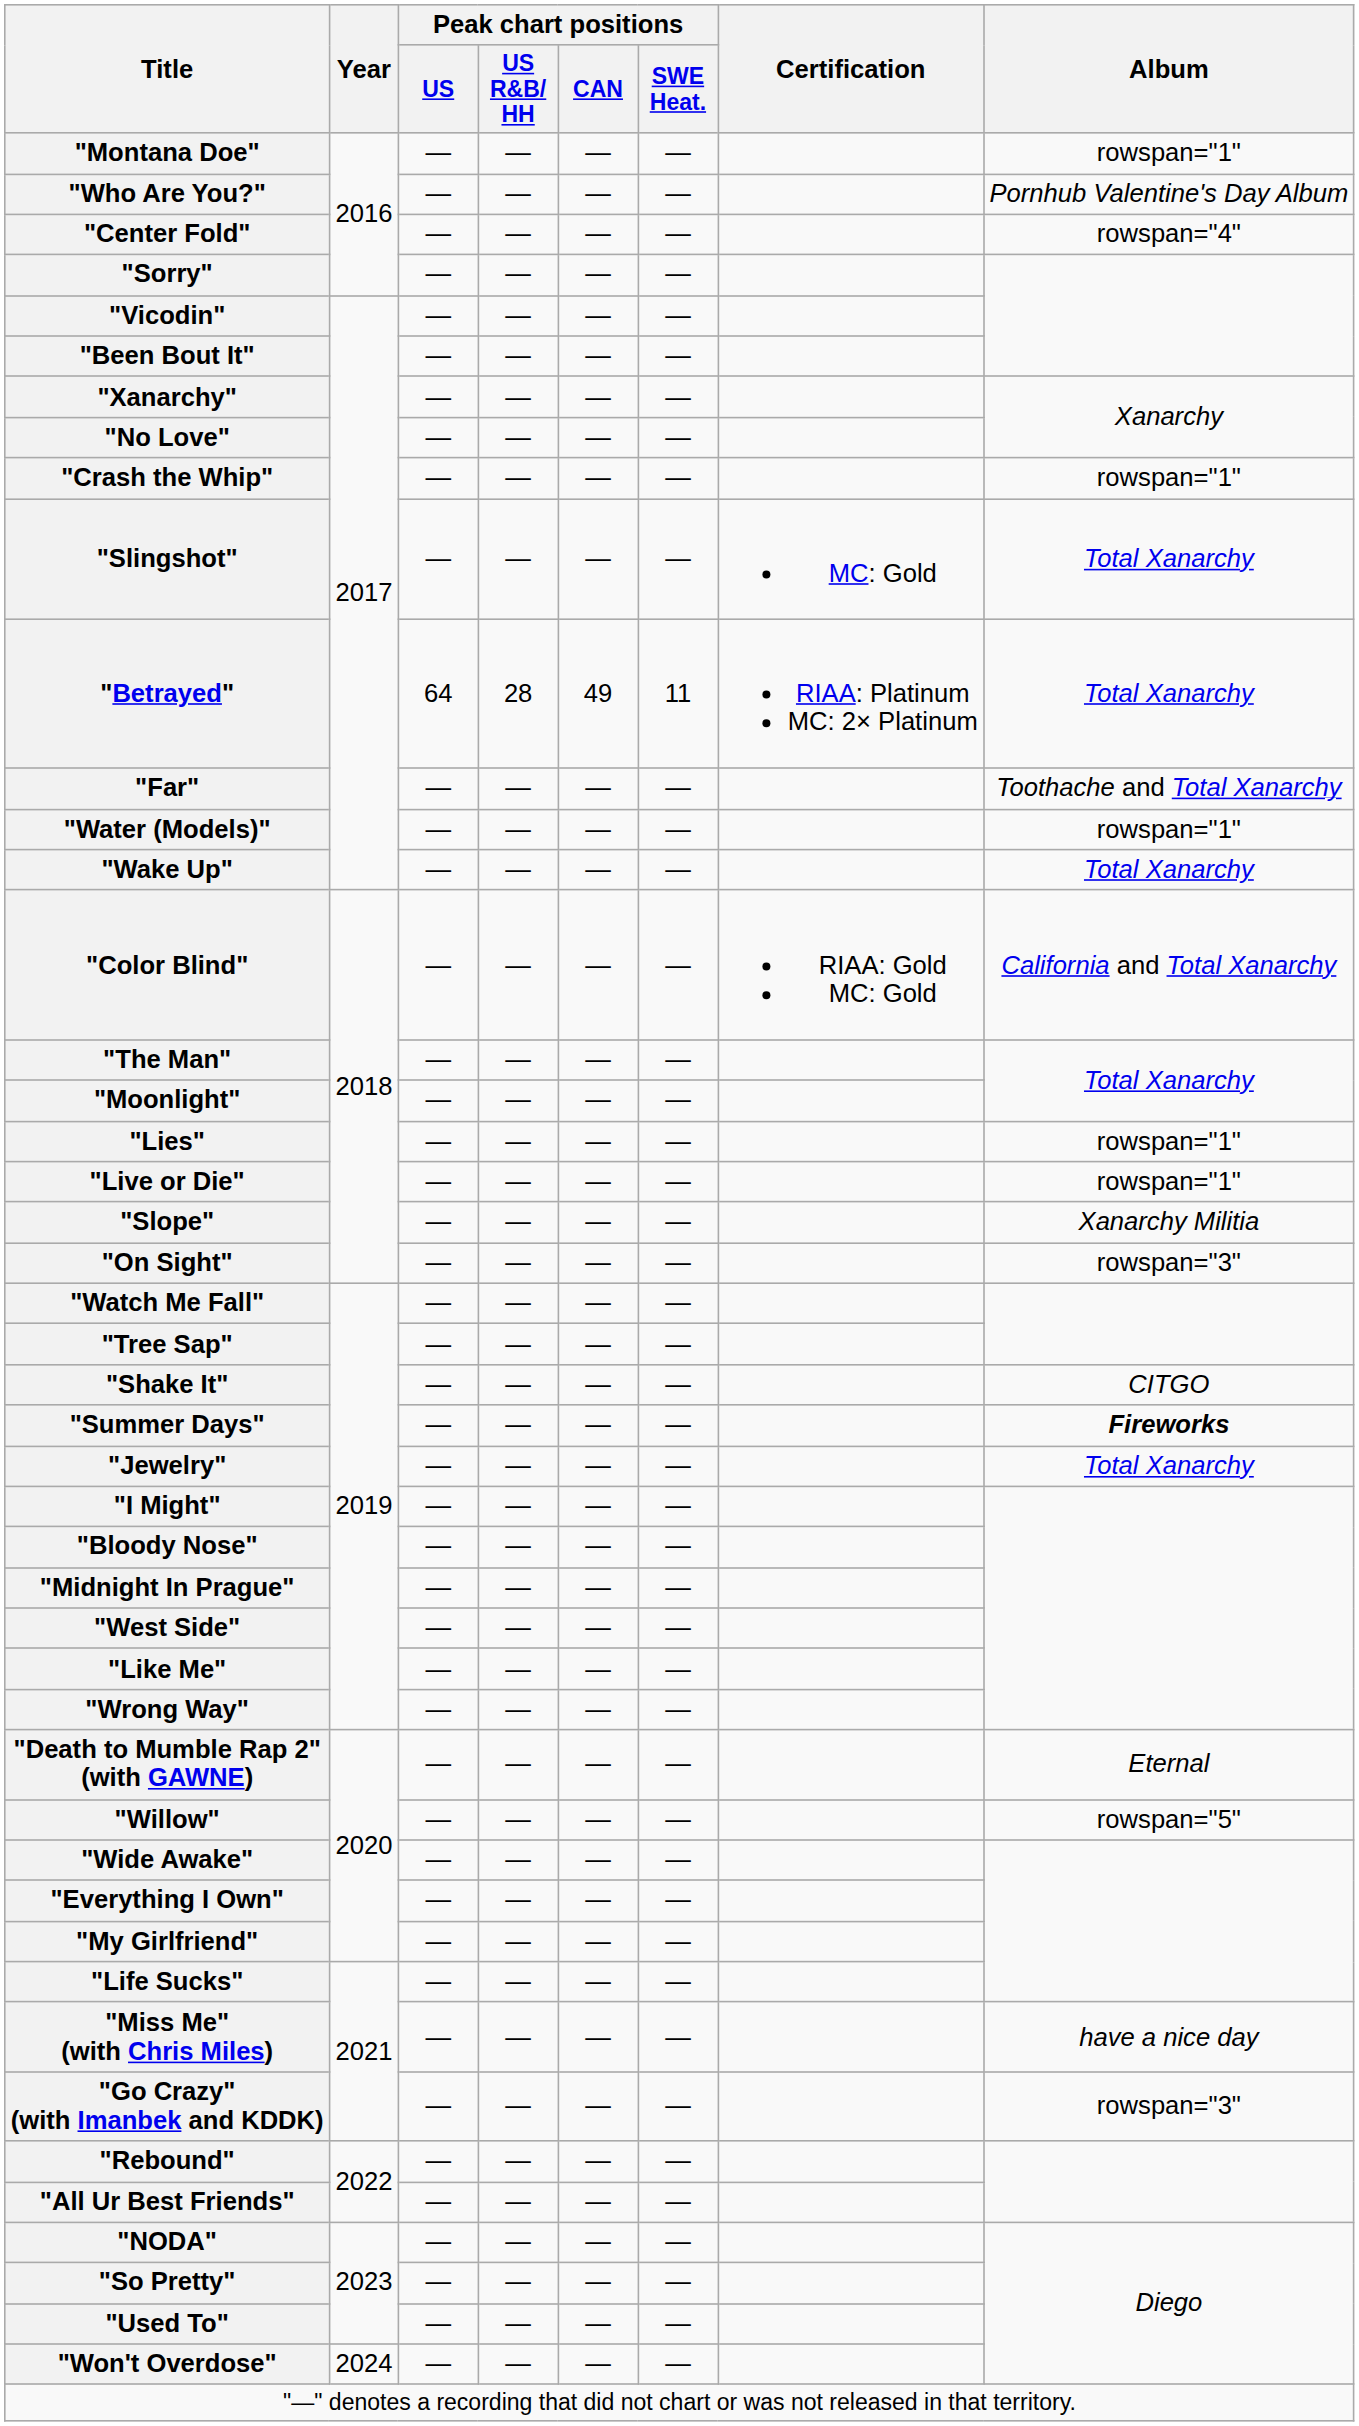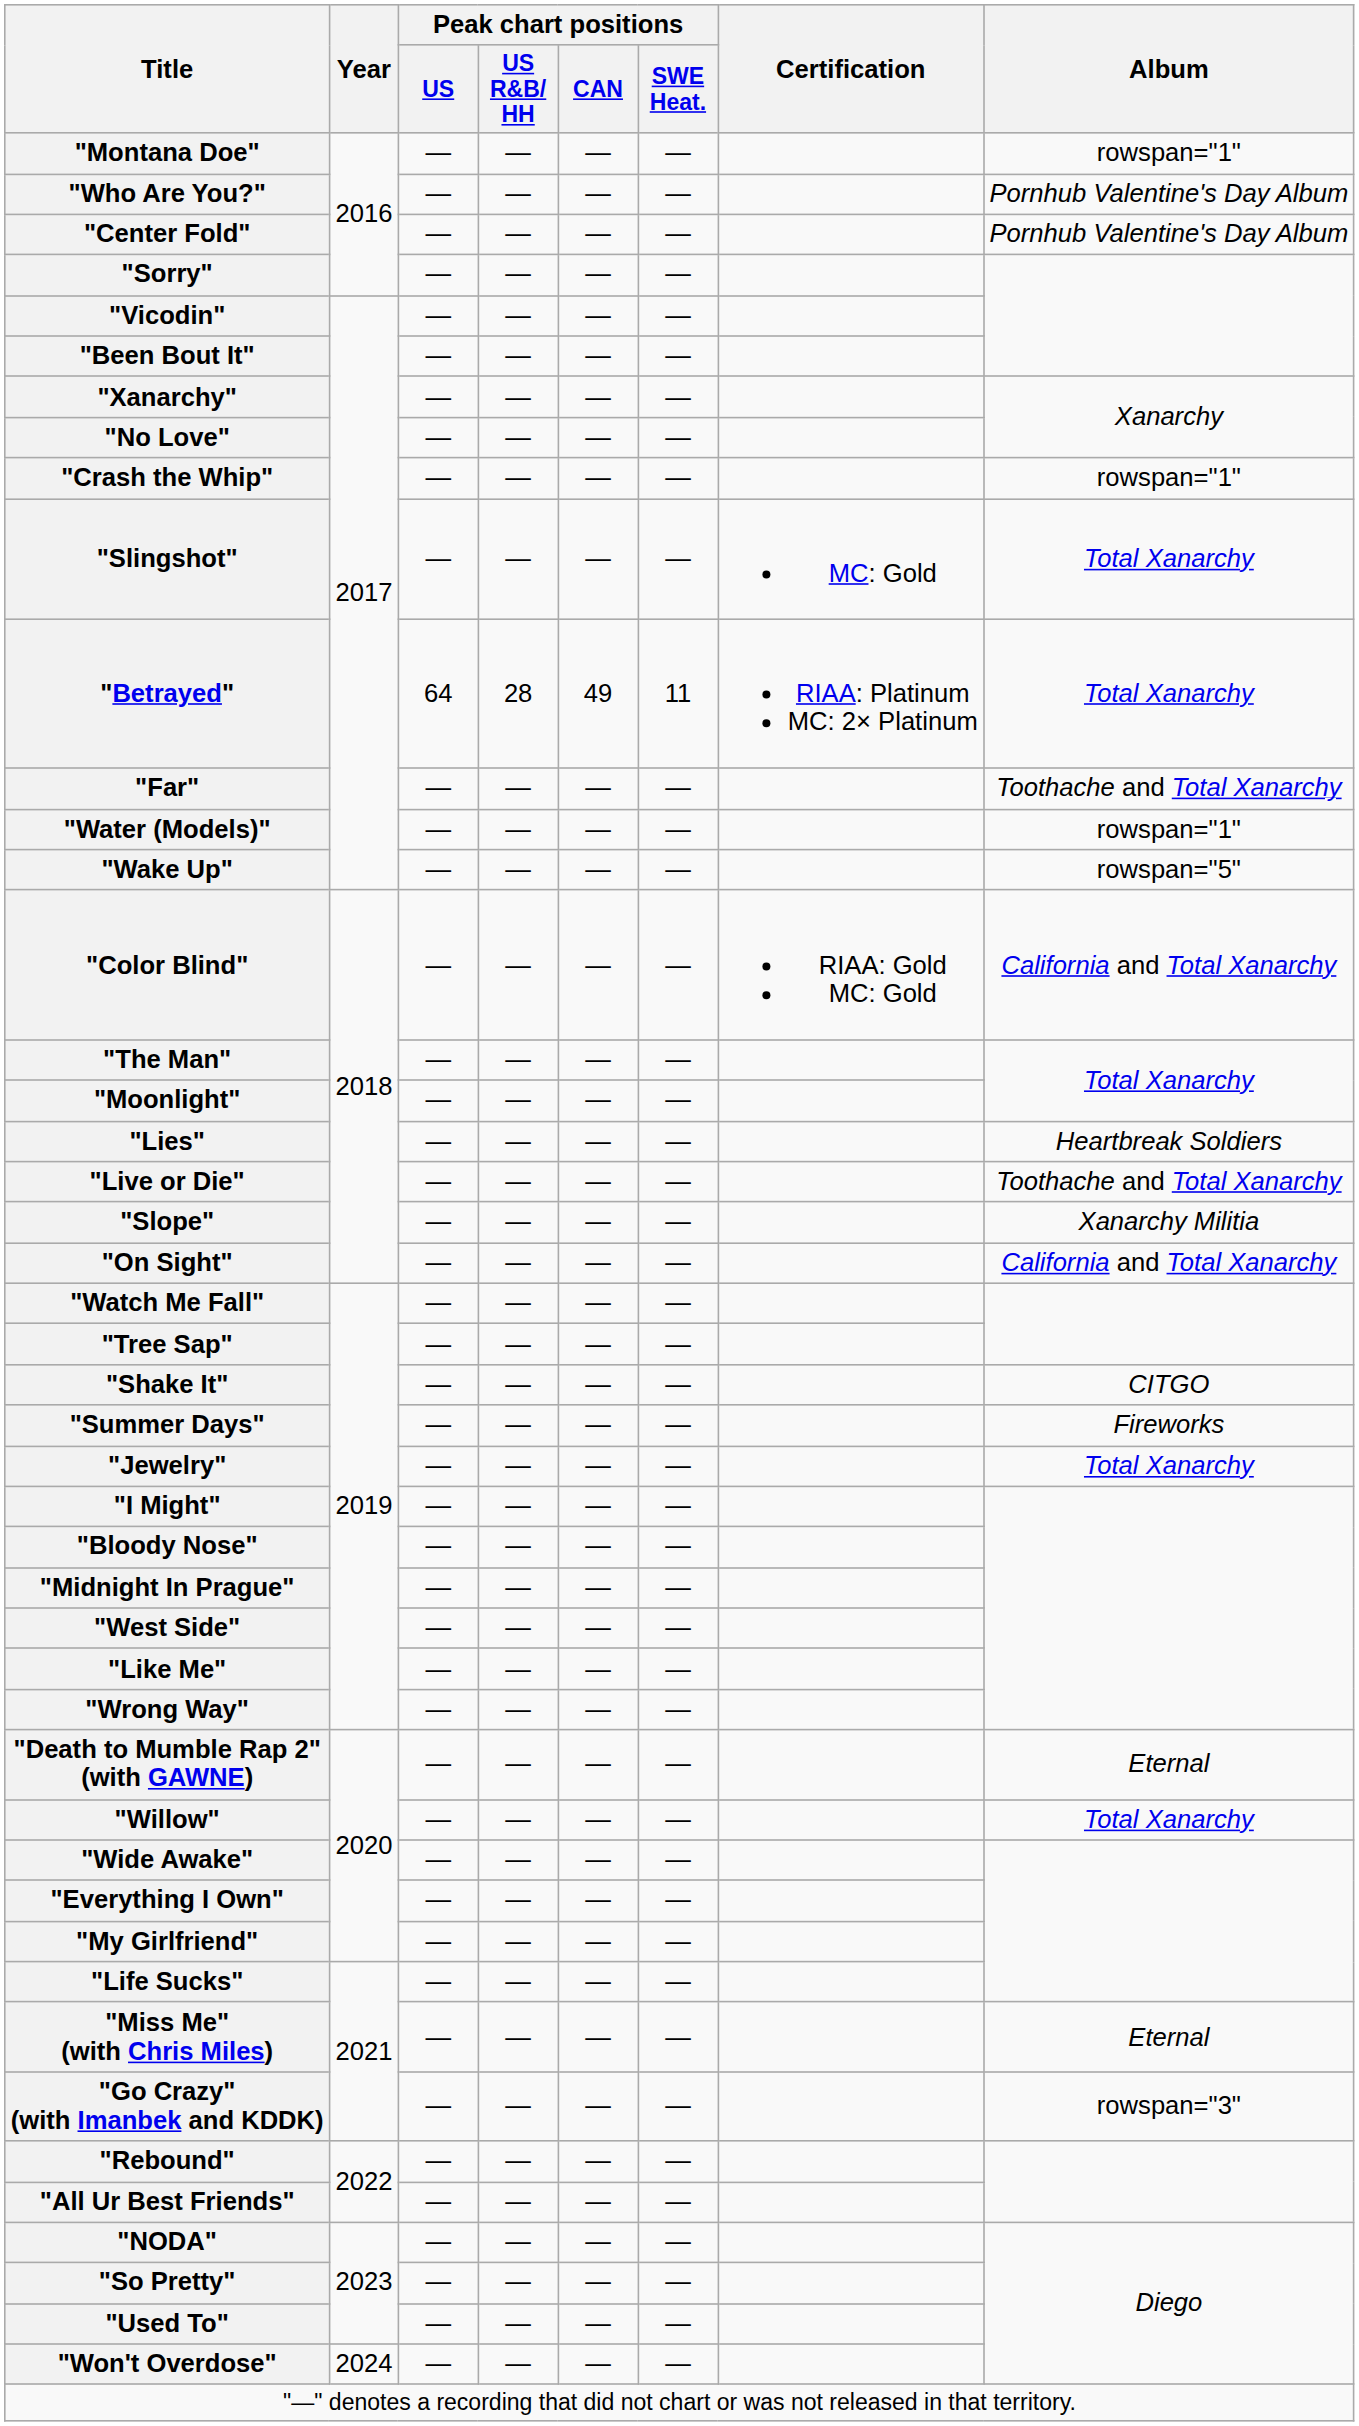"Center Fold" | Album: rowspan="4" -> Pornhub Valentine's Day Album
"Wake Up" | Album: Total Xanarchy -> rowspan="5"
"Lies" | Album: rowspan="1" -> Heartbreak Soldiers
"Live or Die" | Album: rowspan="1" -> Toothache and Total Xanarchy
"On Sight" | Album: rowspan="3" -> California and Total Xanarchy
"Summer Days" | Album: bold -> normal
"Willow" | Album: rowspan="5" -> Total Xanarchy
"Miss Me" (with Chris Miles) | Album: have a nice day -> Eternal
